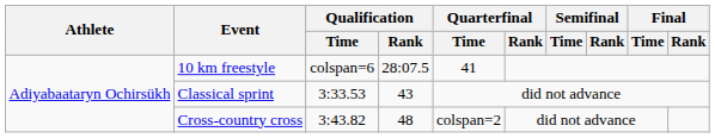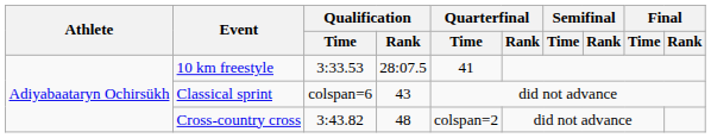10 km freestyle | Qualification / Time: colspan=6 -> 3:33.53
Classical sprint | Qualification / Time: 3:33.53 -> colspan=6
